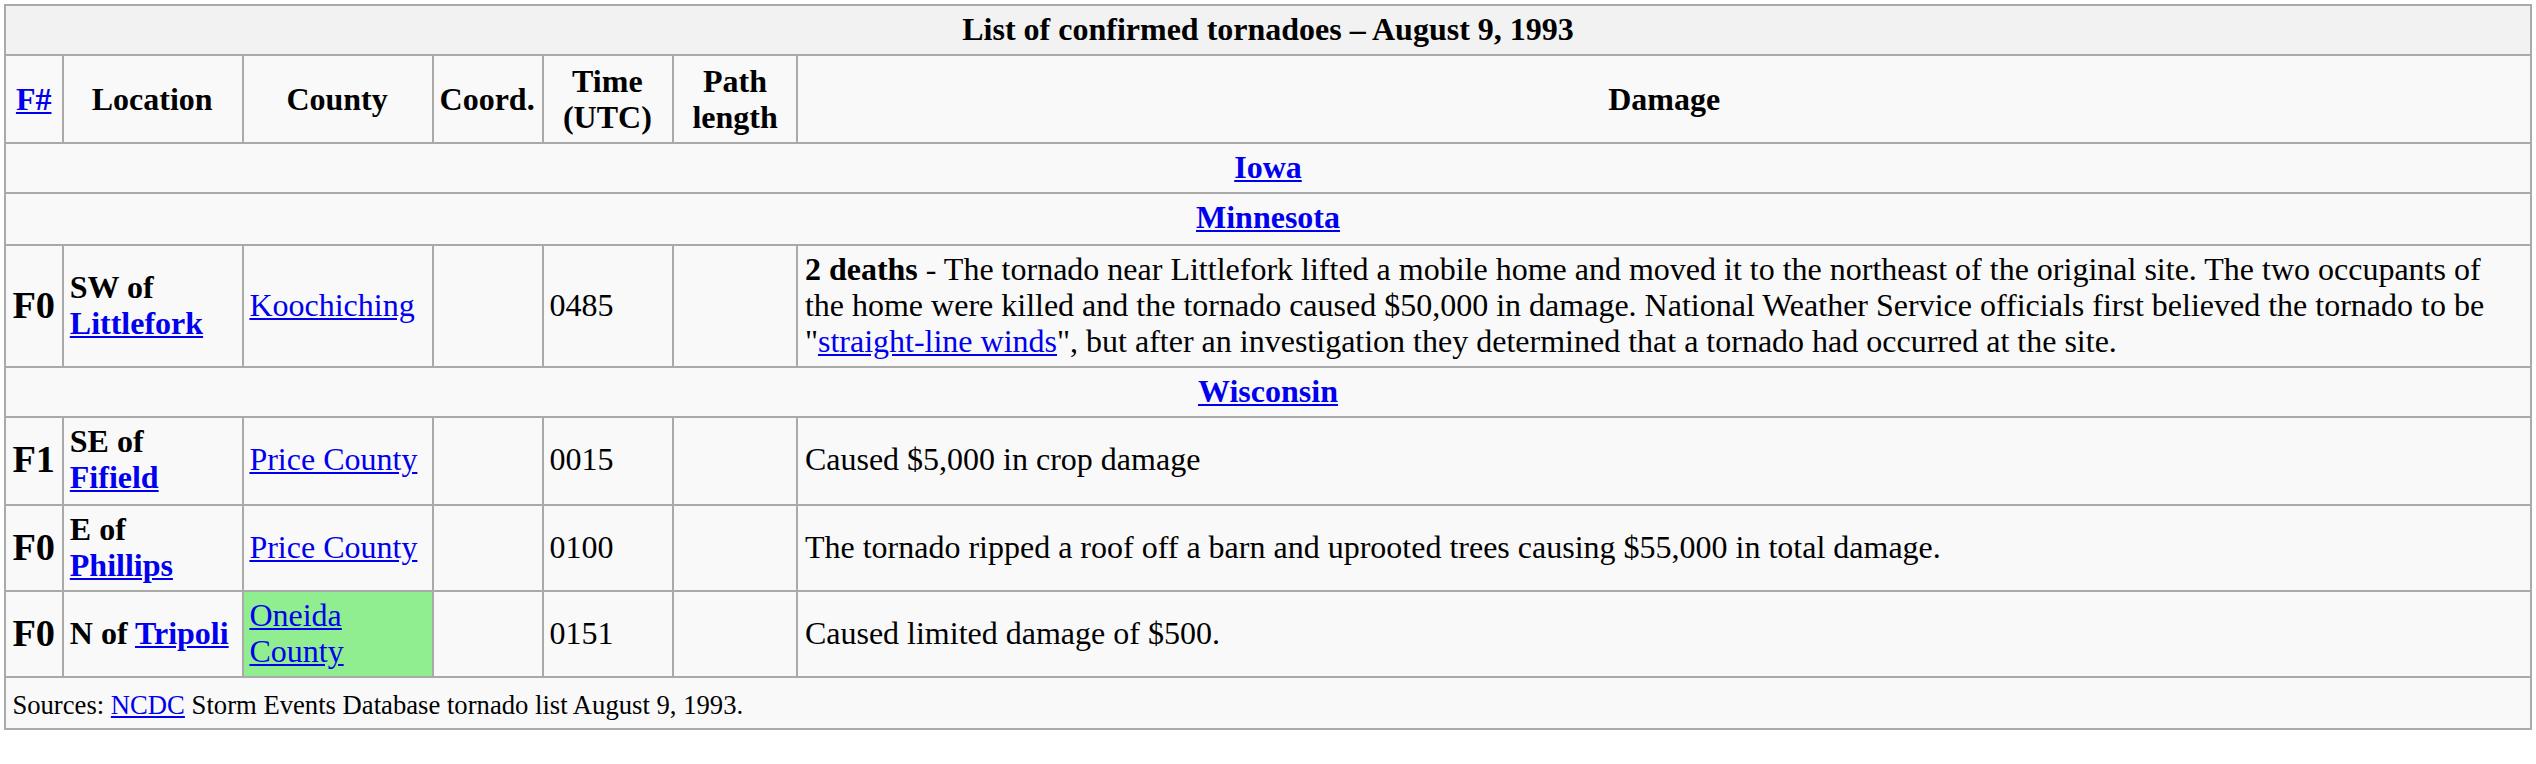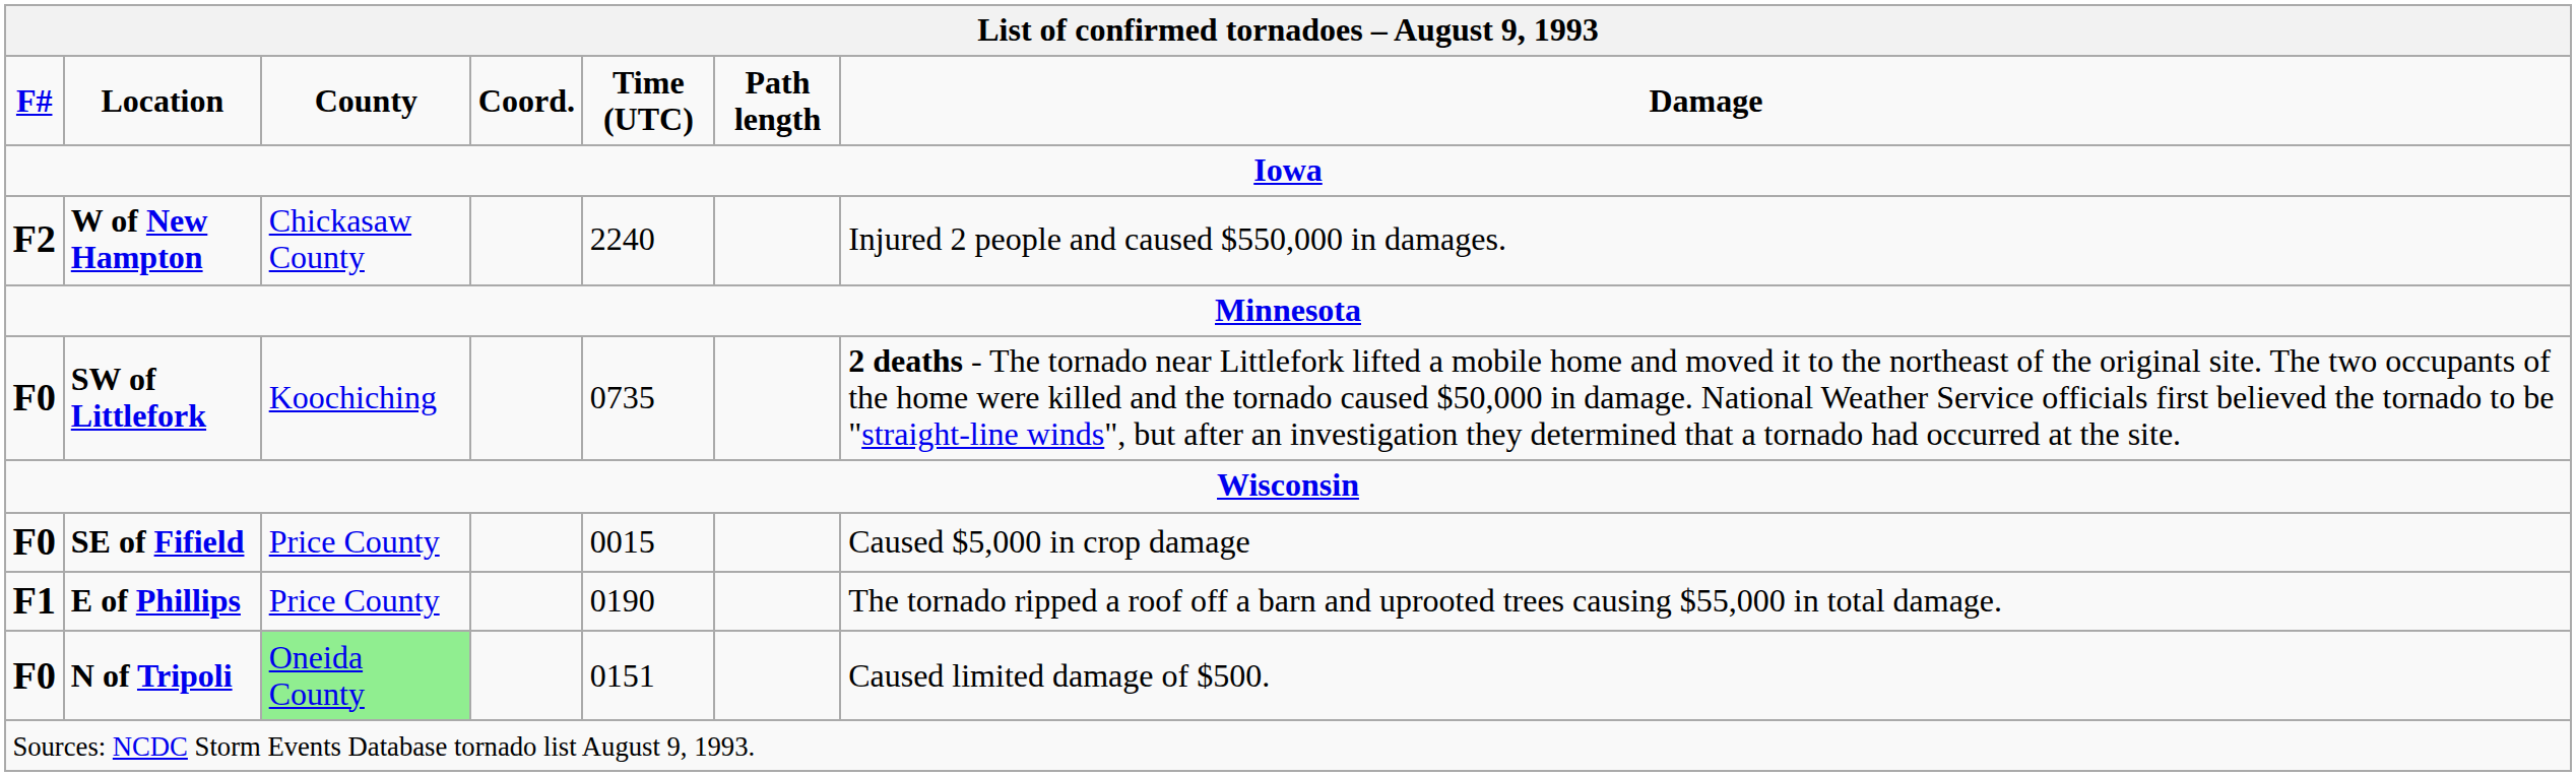+ row: F2 | W of New Hampton | Chickasaw County | 2240 | Injured 2 people and caused $550,000 in damages.
SW of Littlefork | Time (UTC): 0485 -> 0735
SE of Fifield | F#: F1 -> F0
E of Phillips | F#: F0 -> F1
E of Phillips | Time (UTC): 0100 -> 0190
